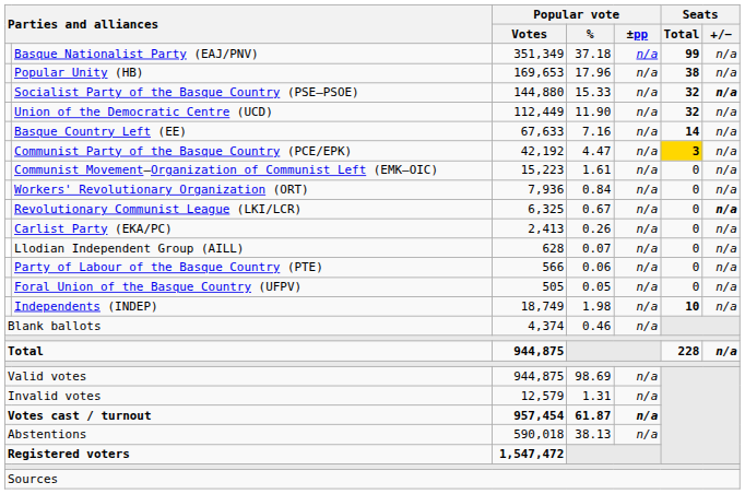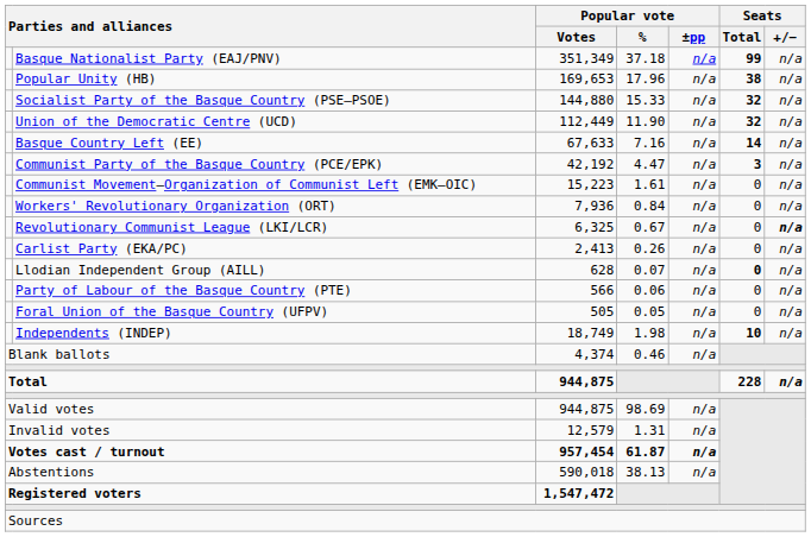Socialist Party of the Basque Country (PSE–PSOE) | Seats / +/−: bold -> normal
Communist Party of the Basque Country (PCE/EPK) | Seats / Total: gold background -> no background
Llodian Independent Group (AILL) | Seats / Total: normal -> bold
